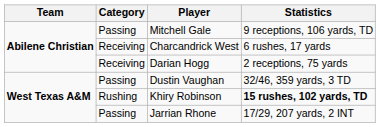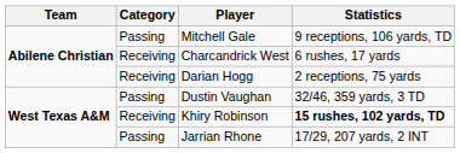Khiry Robinson | Category: Rushing -> Receiving
